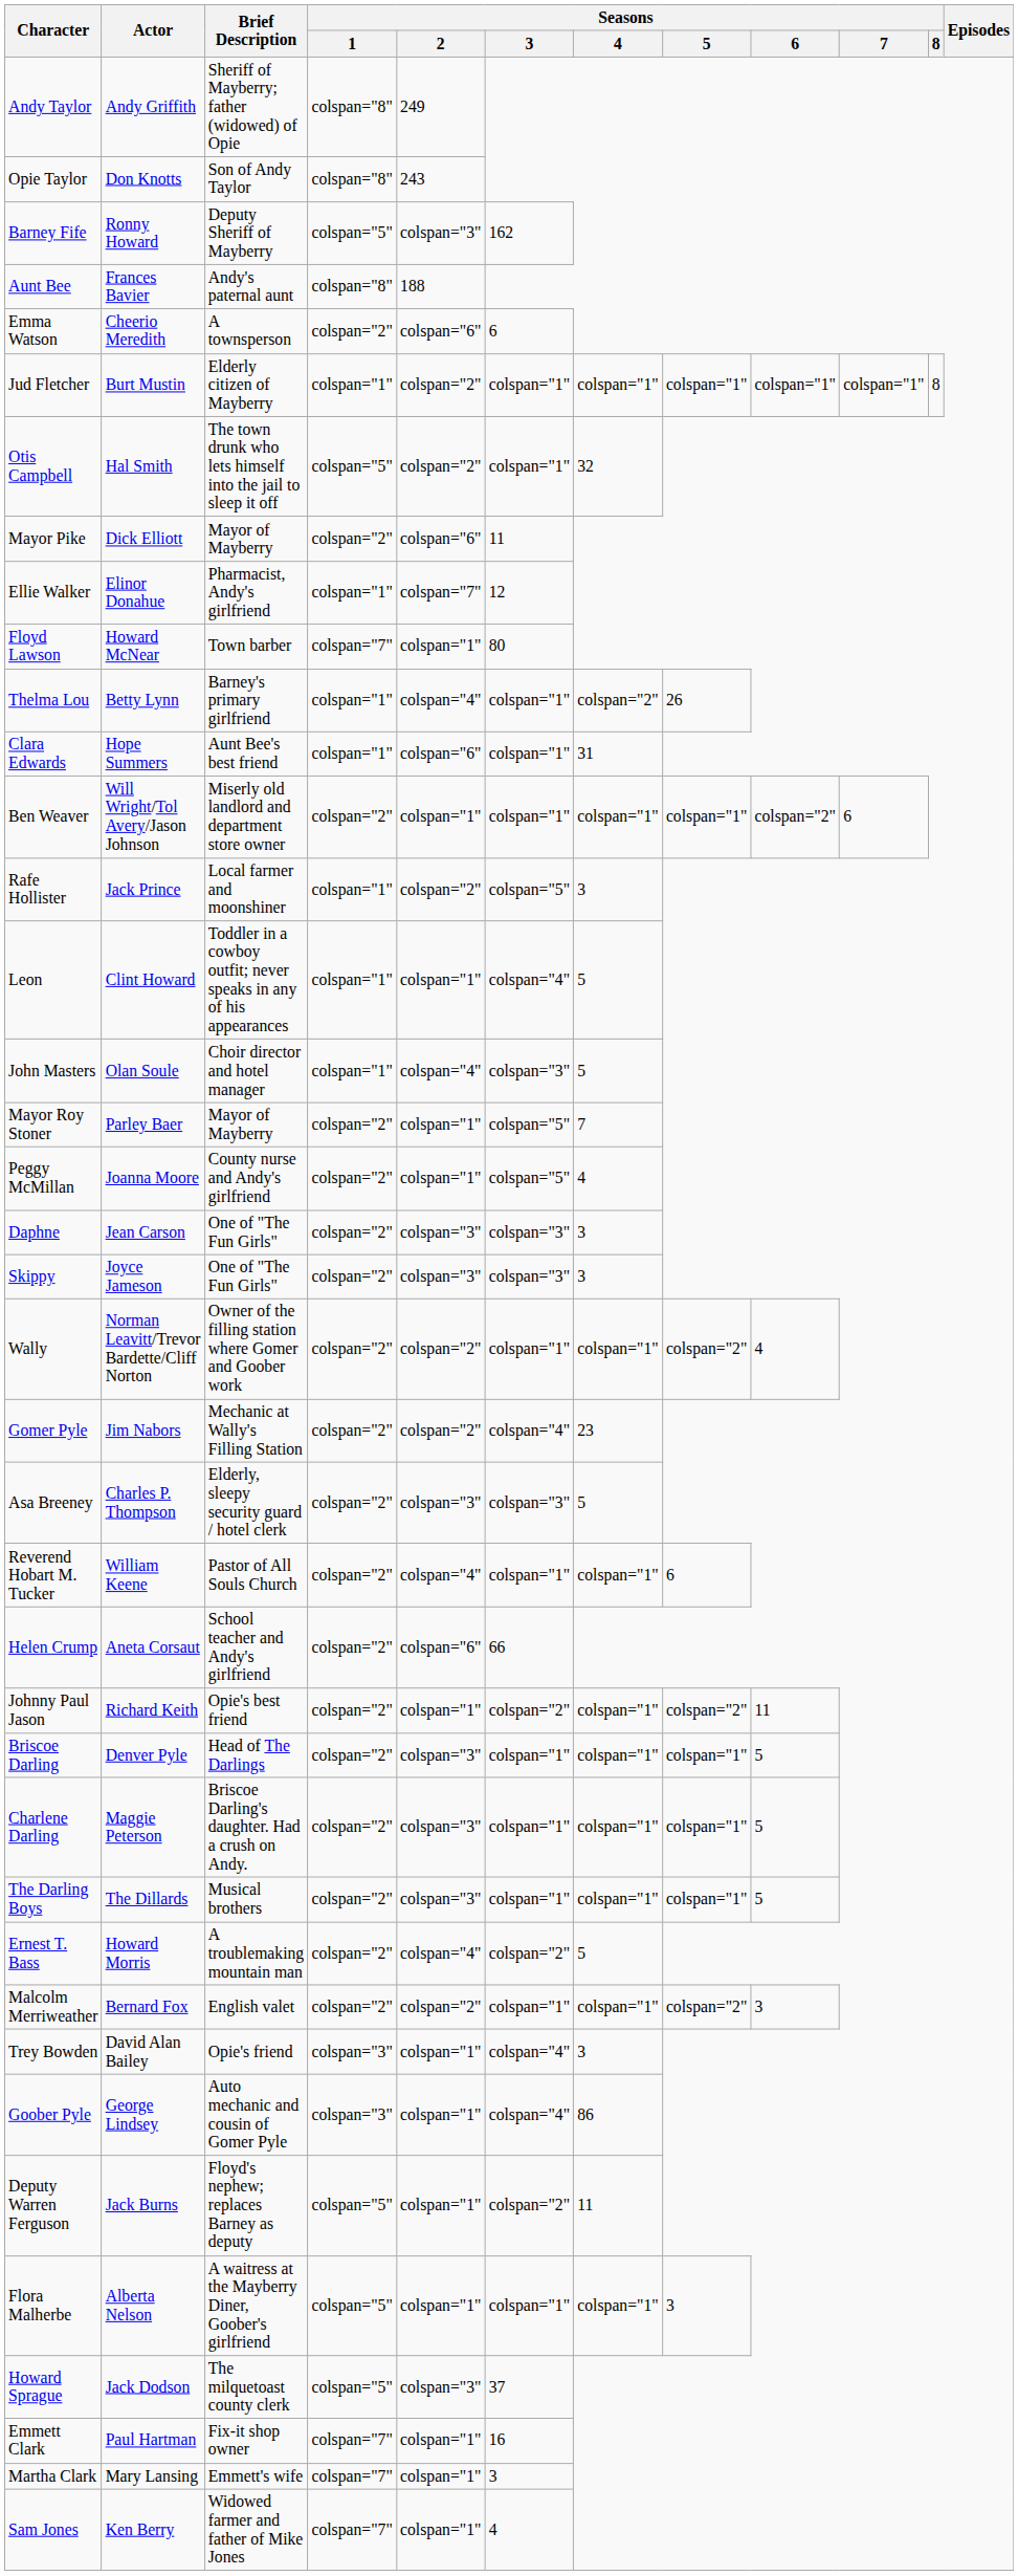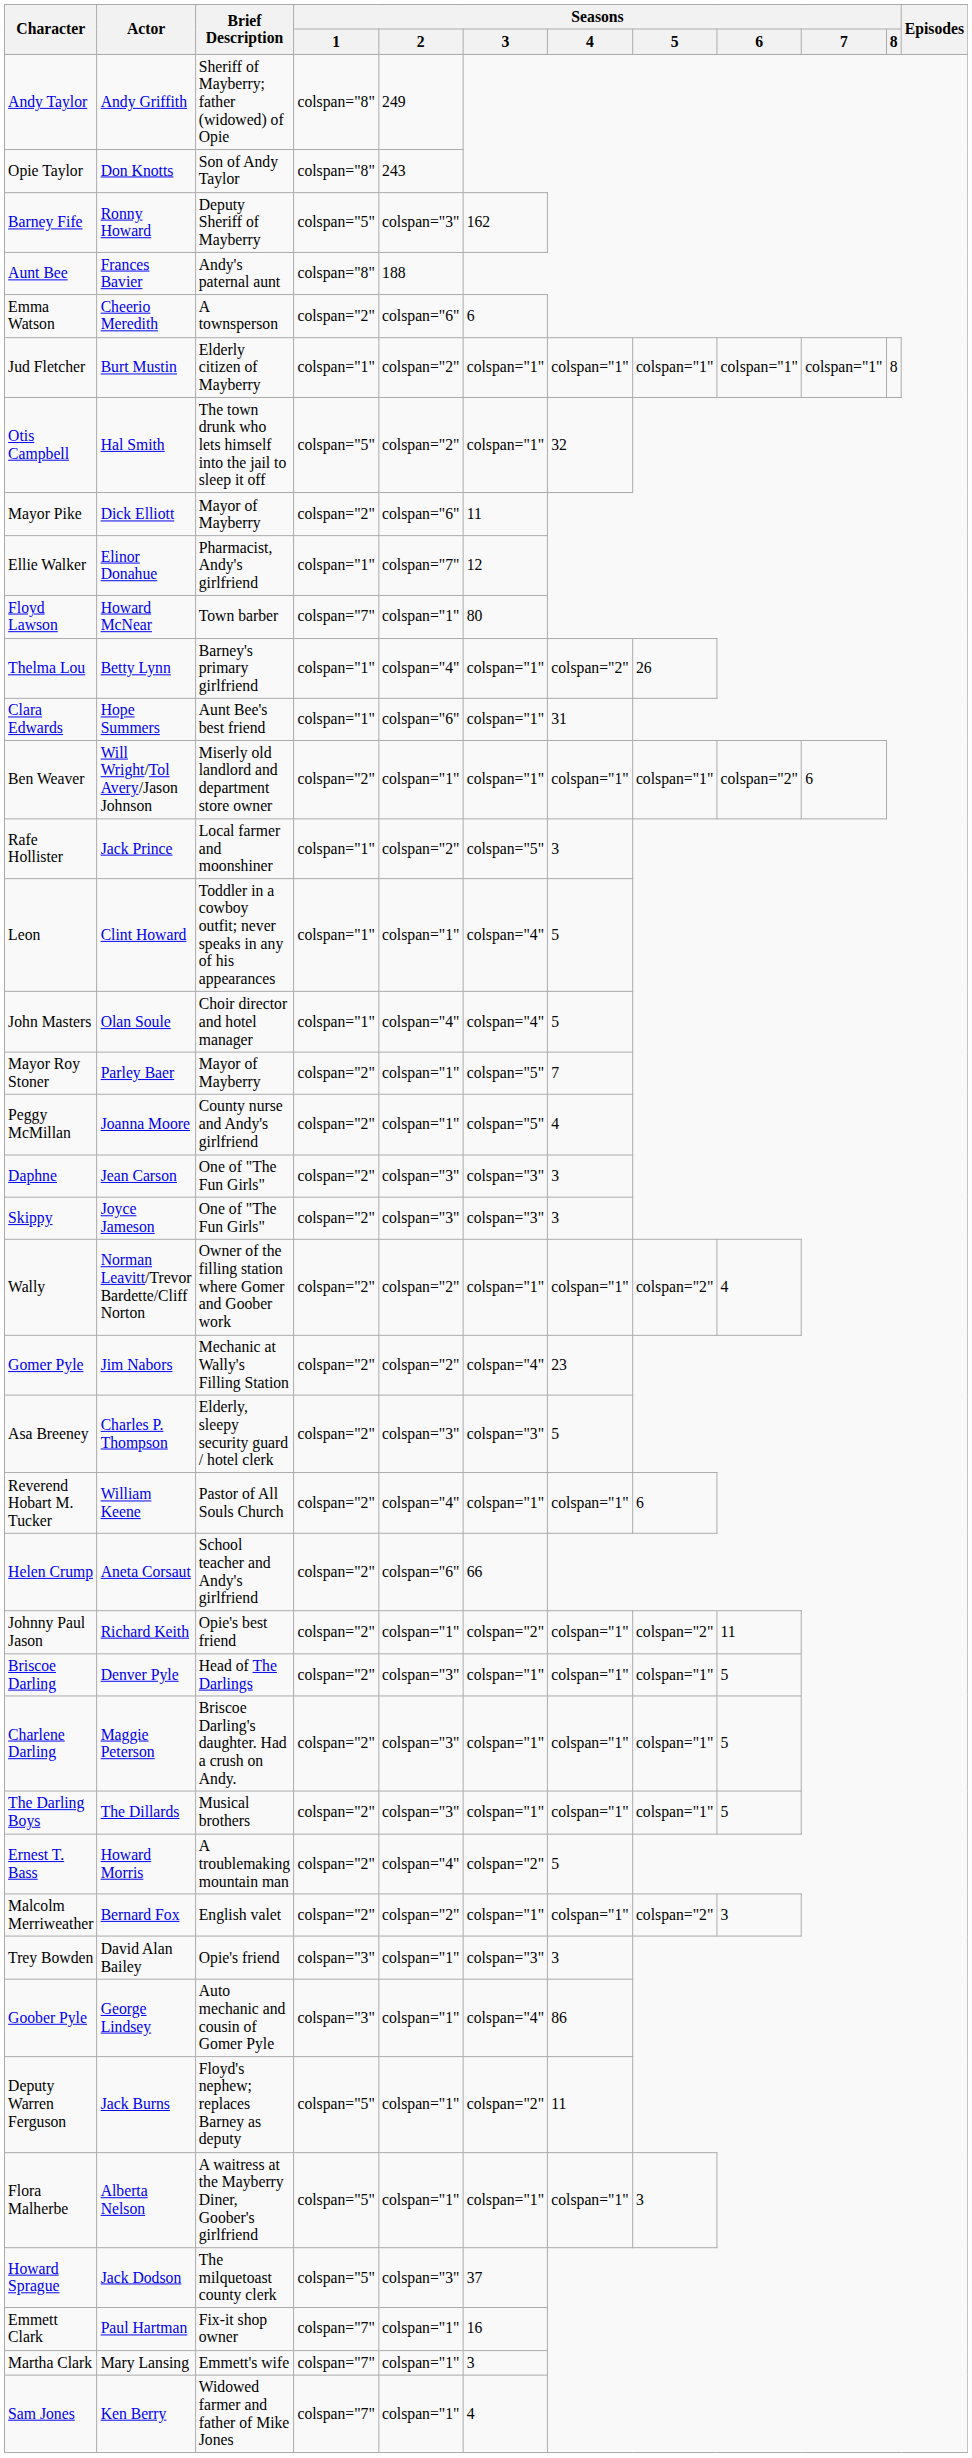John Masters | Seasons / 3: colspan="3" -> colspan="4"
Trey Bowden | Seasons / 3: colspan="4" -> colspan="3"
